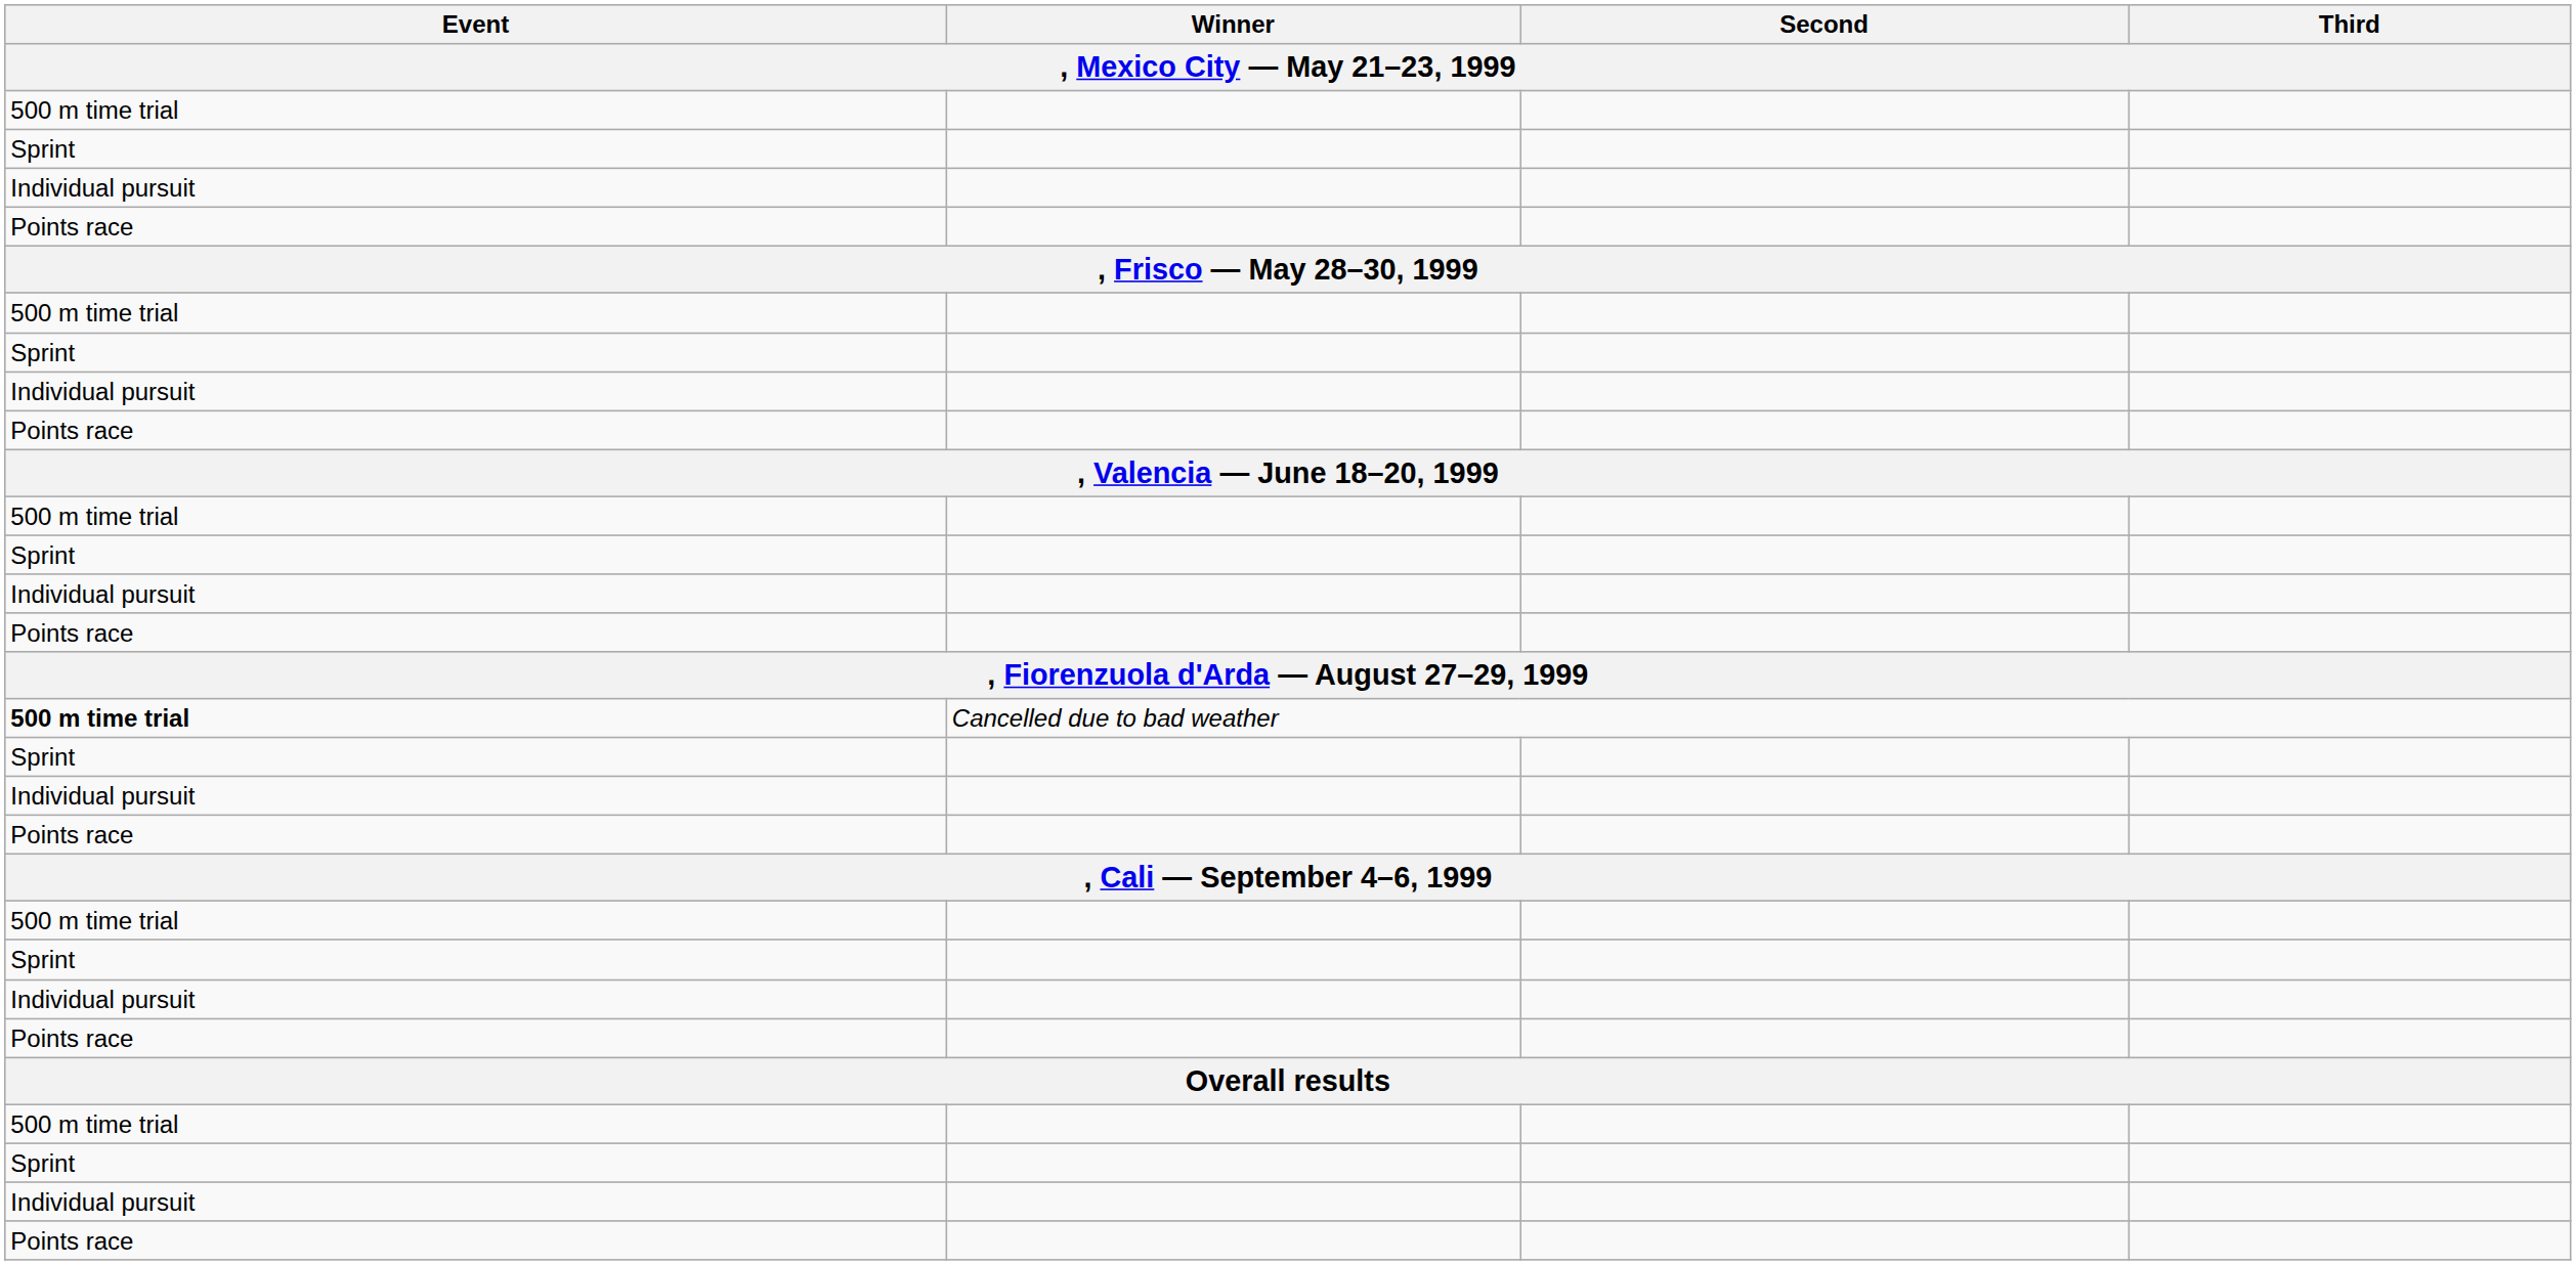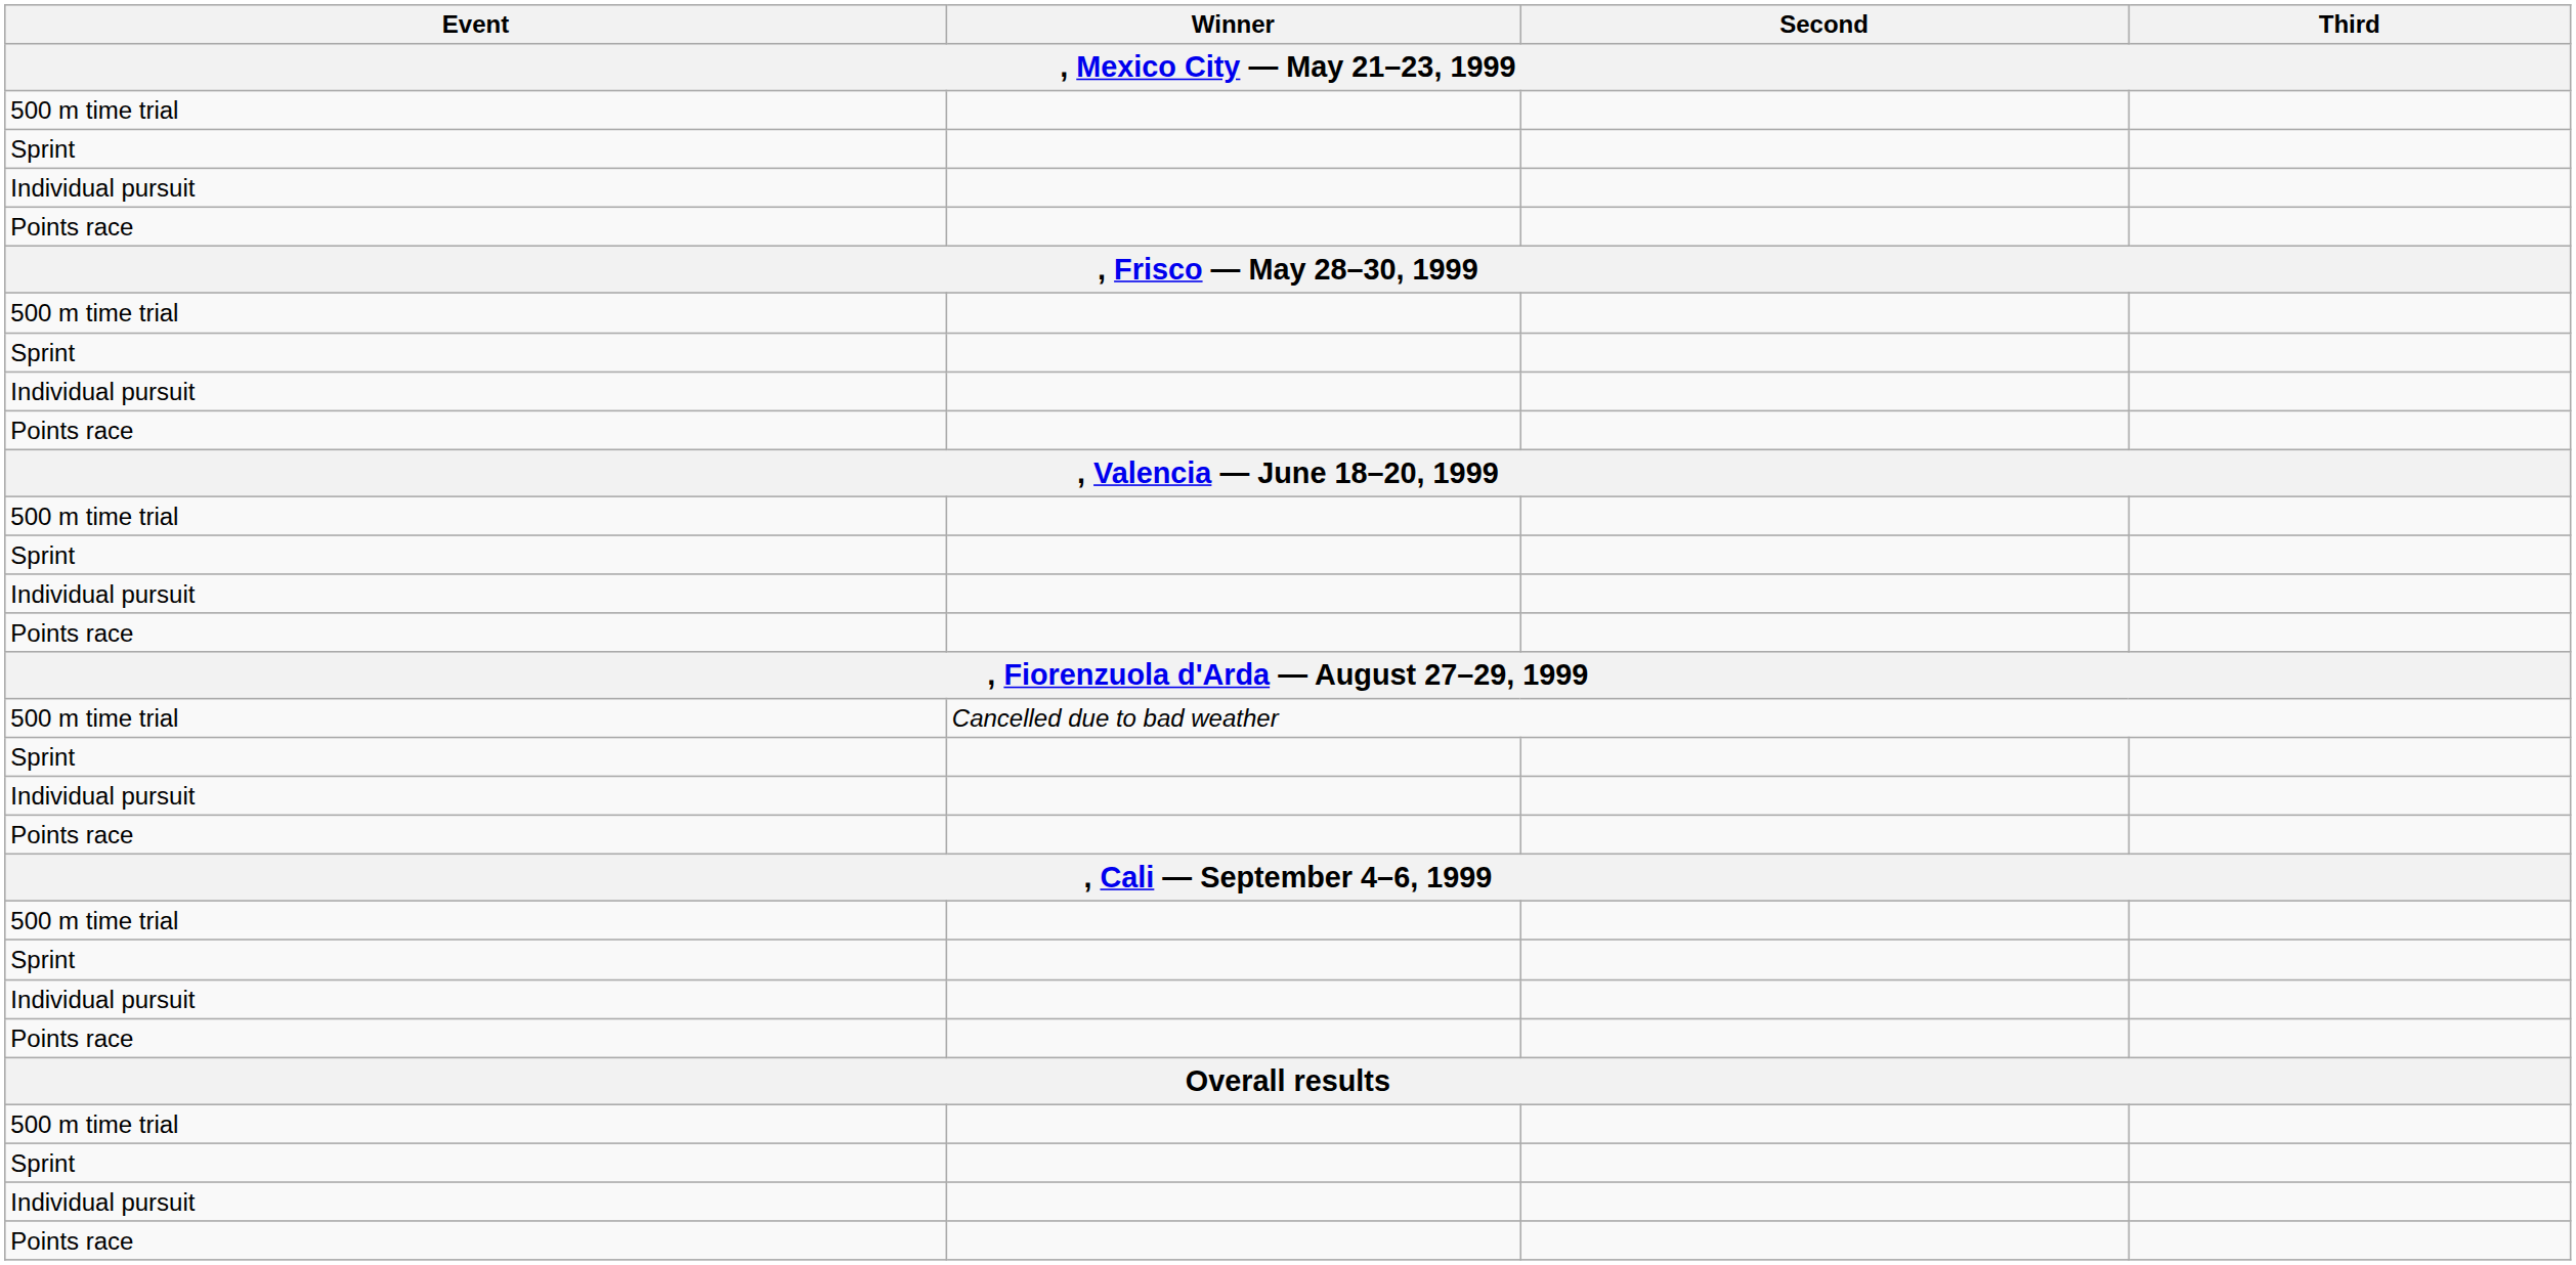500 m time trial / Cancelled due to bad weather | Event: bold -> normal
